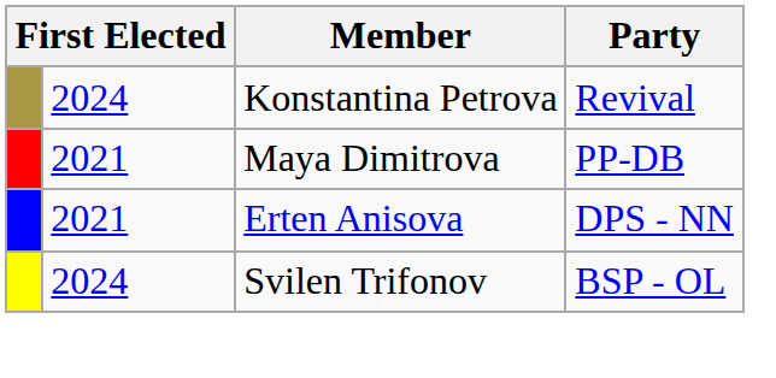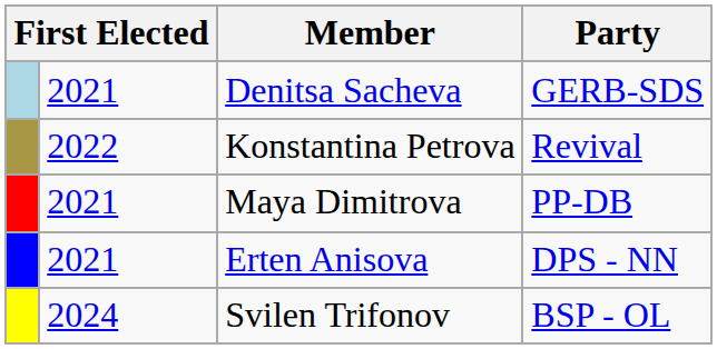+ row: 2021 | Denitsa Sacheva | GERB-SDS
Konstantina Petrova | column 2: 2024 -> 2022
